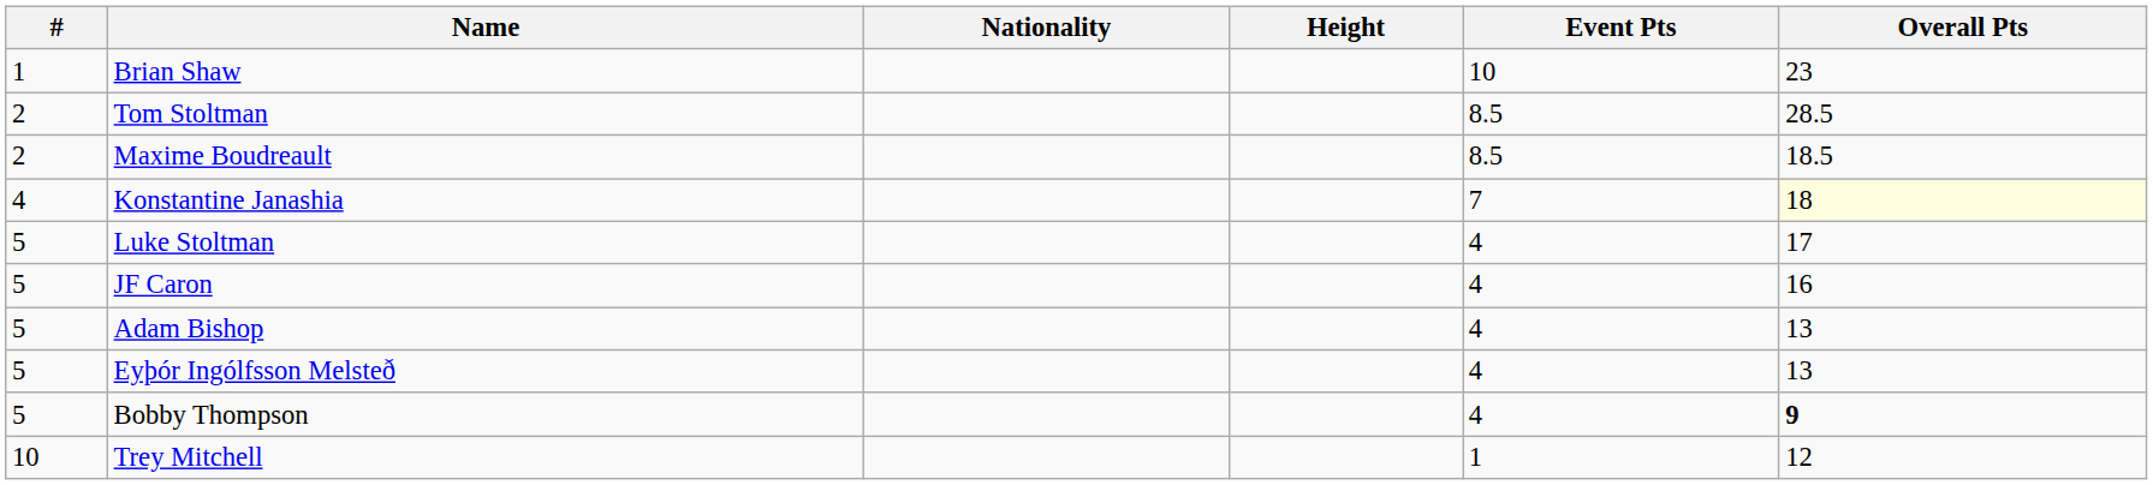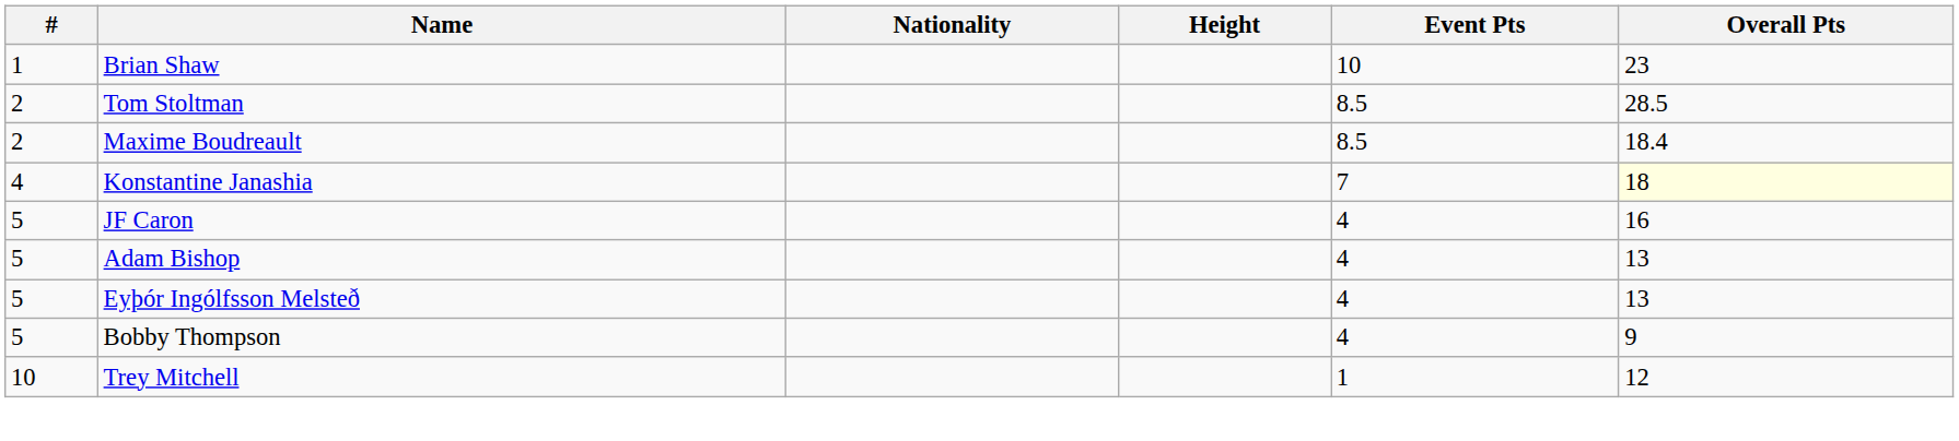Maxime Boudreault | Overall Pts: 18.5 -> 18.4
- row: 5 | Luke Stoltman | 4 | 17
Bobby Thompson | Overall Pts: bold -> normal
